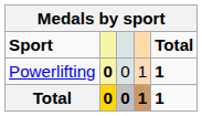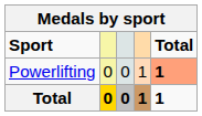Powerlifting | column 2: bold -> normal
Powerlifting | Total: no background -> lightsalmon background
